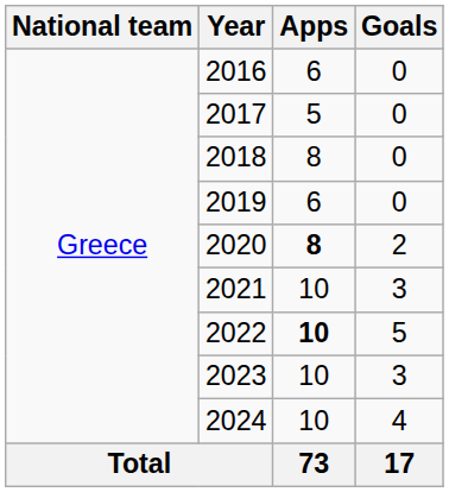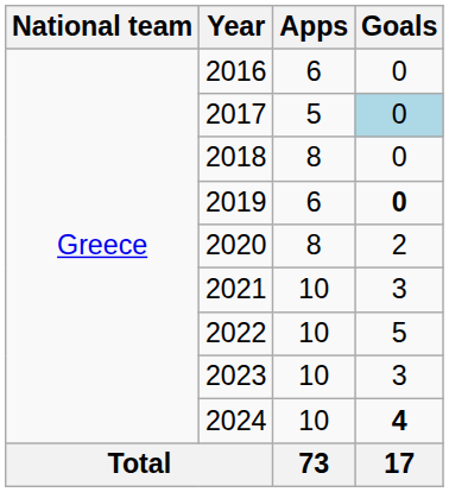2017 | Goals: no background -> lightblue background
2019 | Goals: normal -> bold
2020 | Apps: bold -> normal
2022 | Apps: bold -> normal
2024 | Goals: normal -> bold
